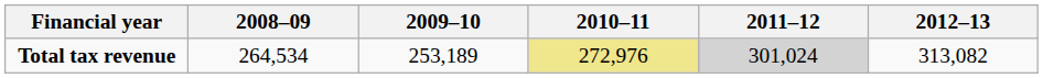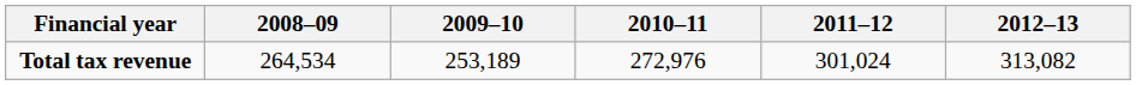row 2 | 2010–11: khaki background -> no background
row 2 | 2011–12: lightgrey background -> no background
